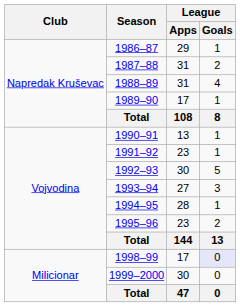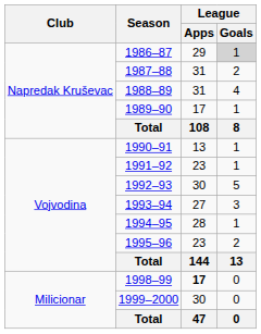1986–87 | League / Goals: no background -> lightgrey background
1998–99 | League / Apps: normal -> bold
1998–99 | League / Goals: lavender background -> no background
